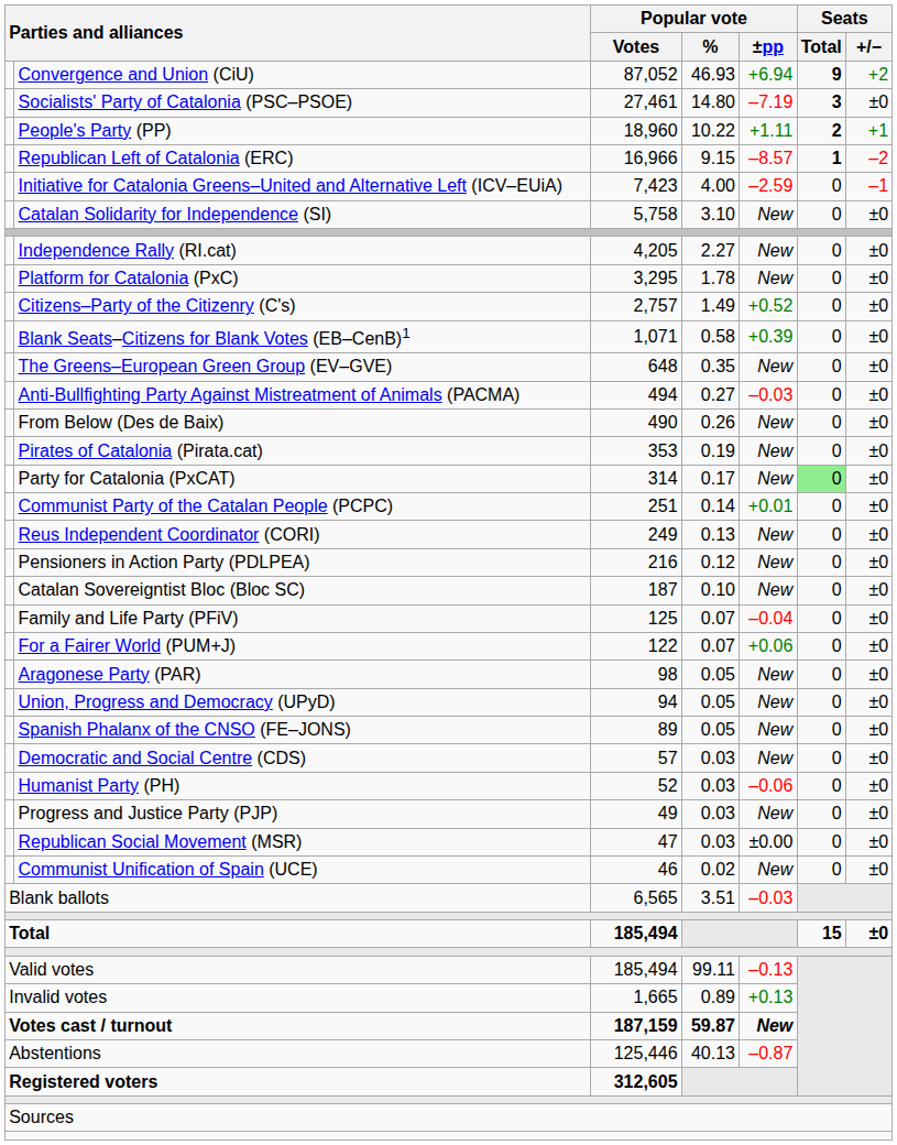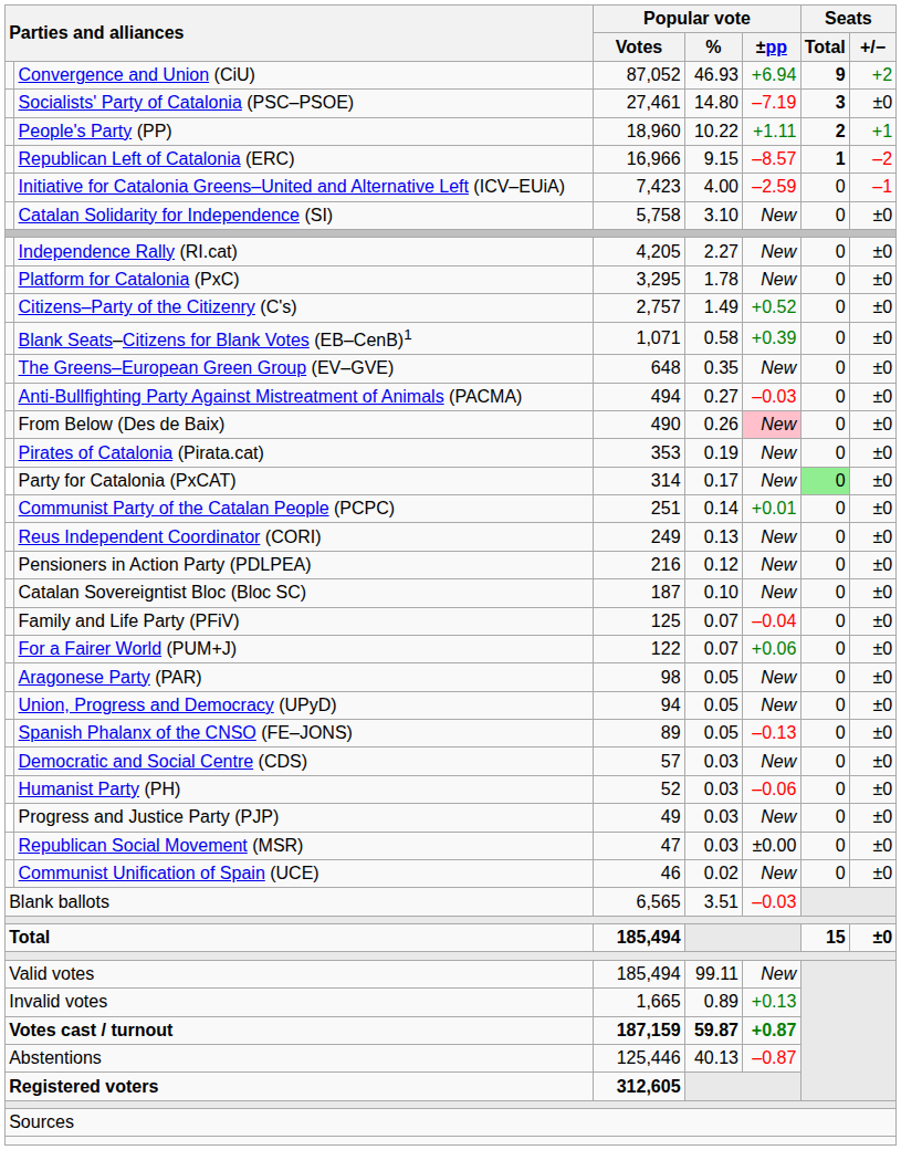From Below (Des de Baix) | Popular vote / ±pp: no background -> pink background
Spanish Phalanx of the CNSO (FE–JONS) | Popular vote / ±pp: New -> –0.13
Valid votes | Popular vote / ±pp: –0.13 -> New
Votes cast / turnout | Popular vote / ±pp: New -> +0.87
